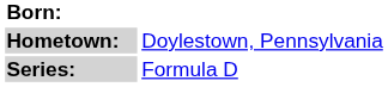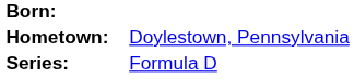Hometown: | column 1: lightgrey background -> no background
Series: | column 1: lightgrey background -> no background
